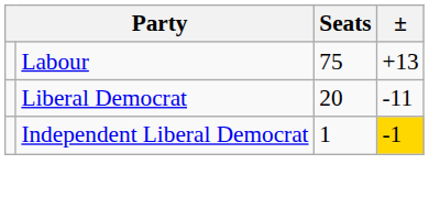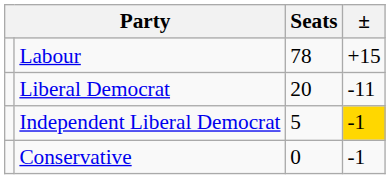Labour | Seats: 75 -> 78
Labour | ±: +13 -> +15
Independent Liberal Democrat | Seats: 1 -> 5
+ row: Conservative | 0 | -1
